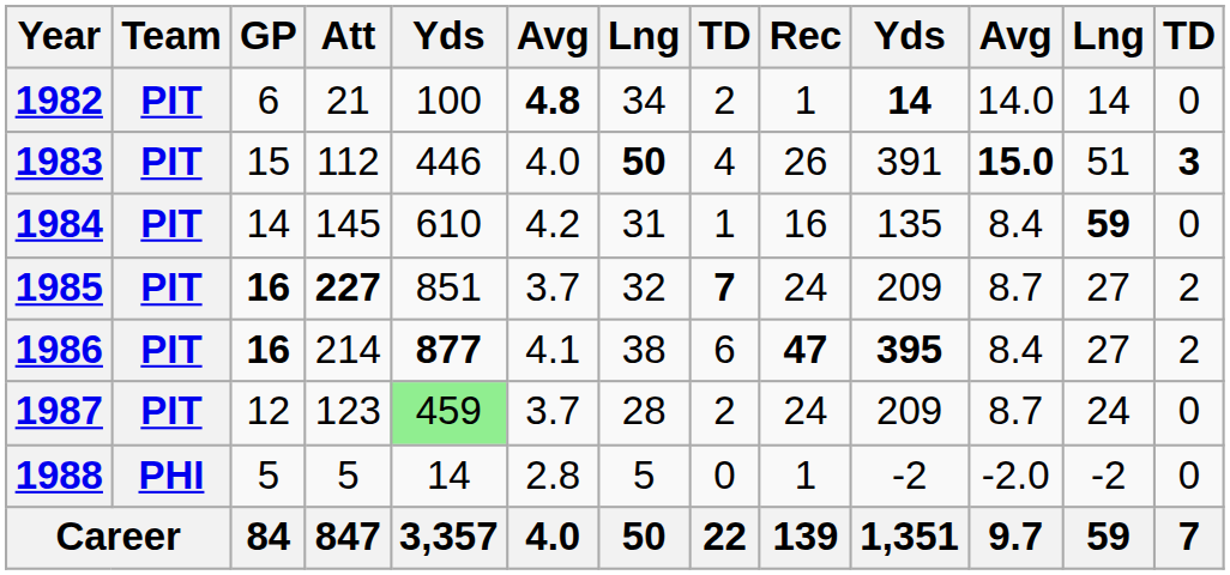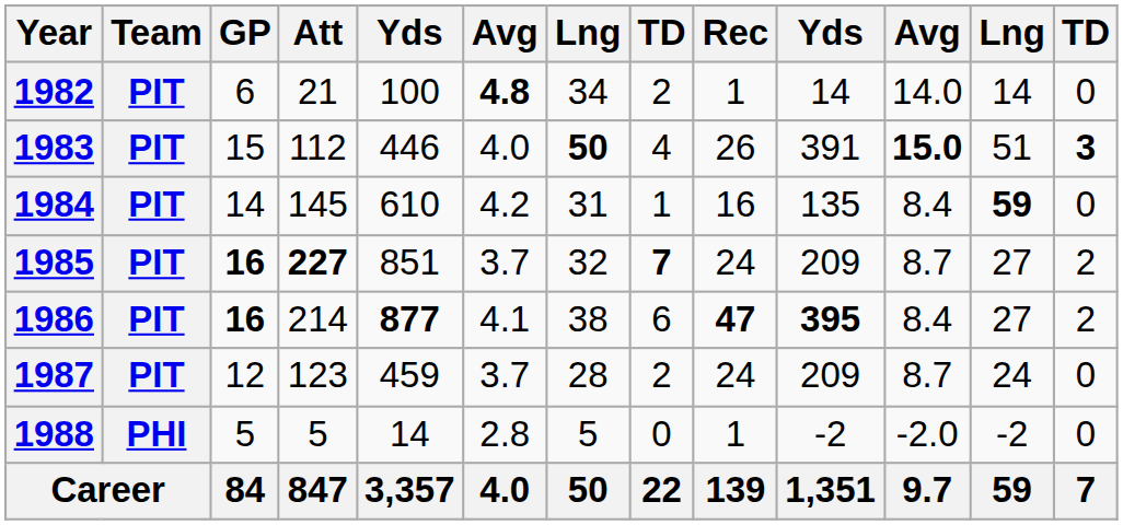1982 | column 10: bold -> normal
1987 | column 5: lightgreen background -> no background
